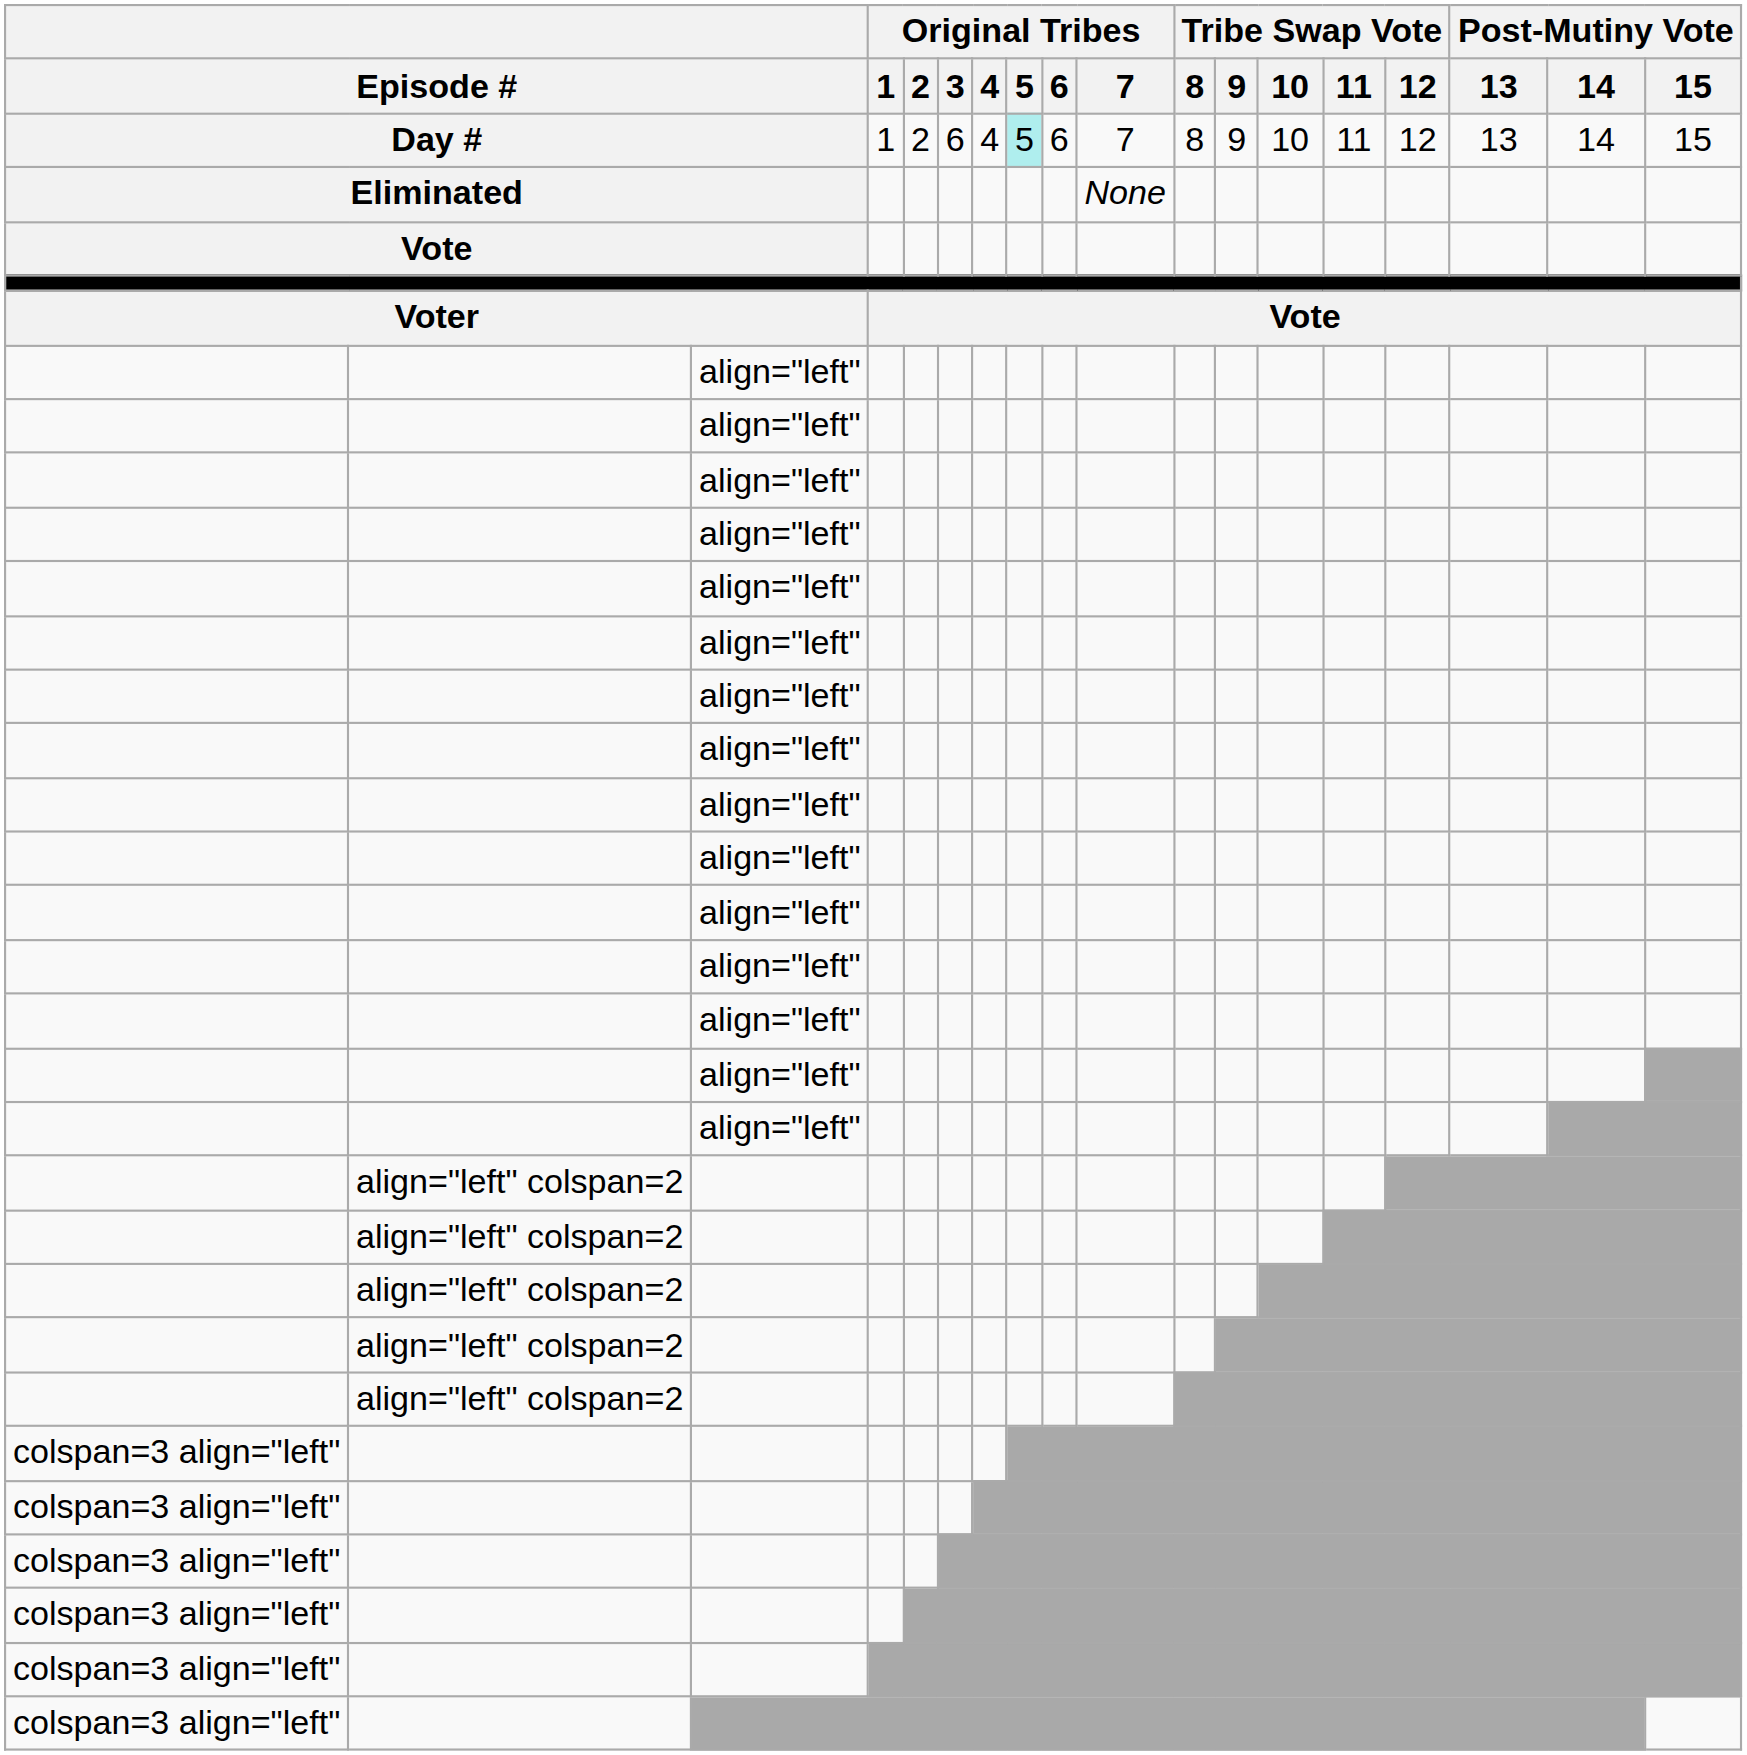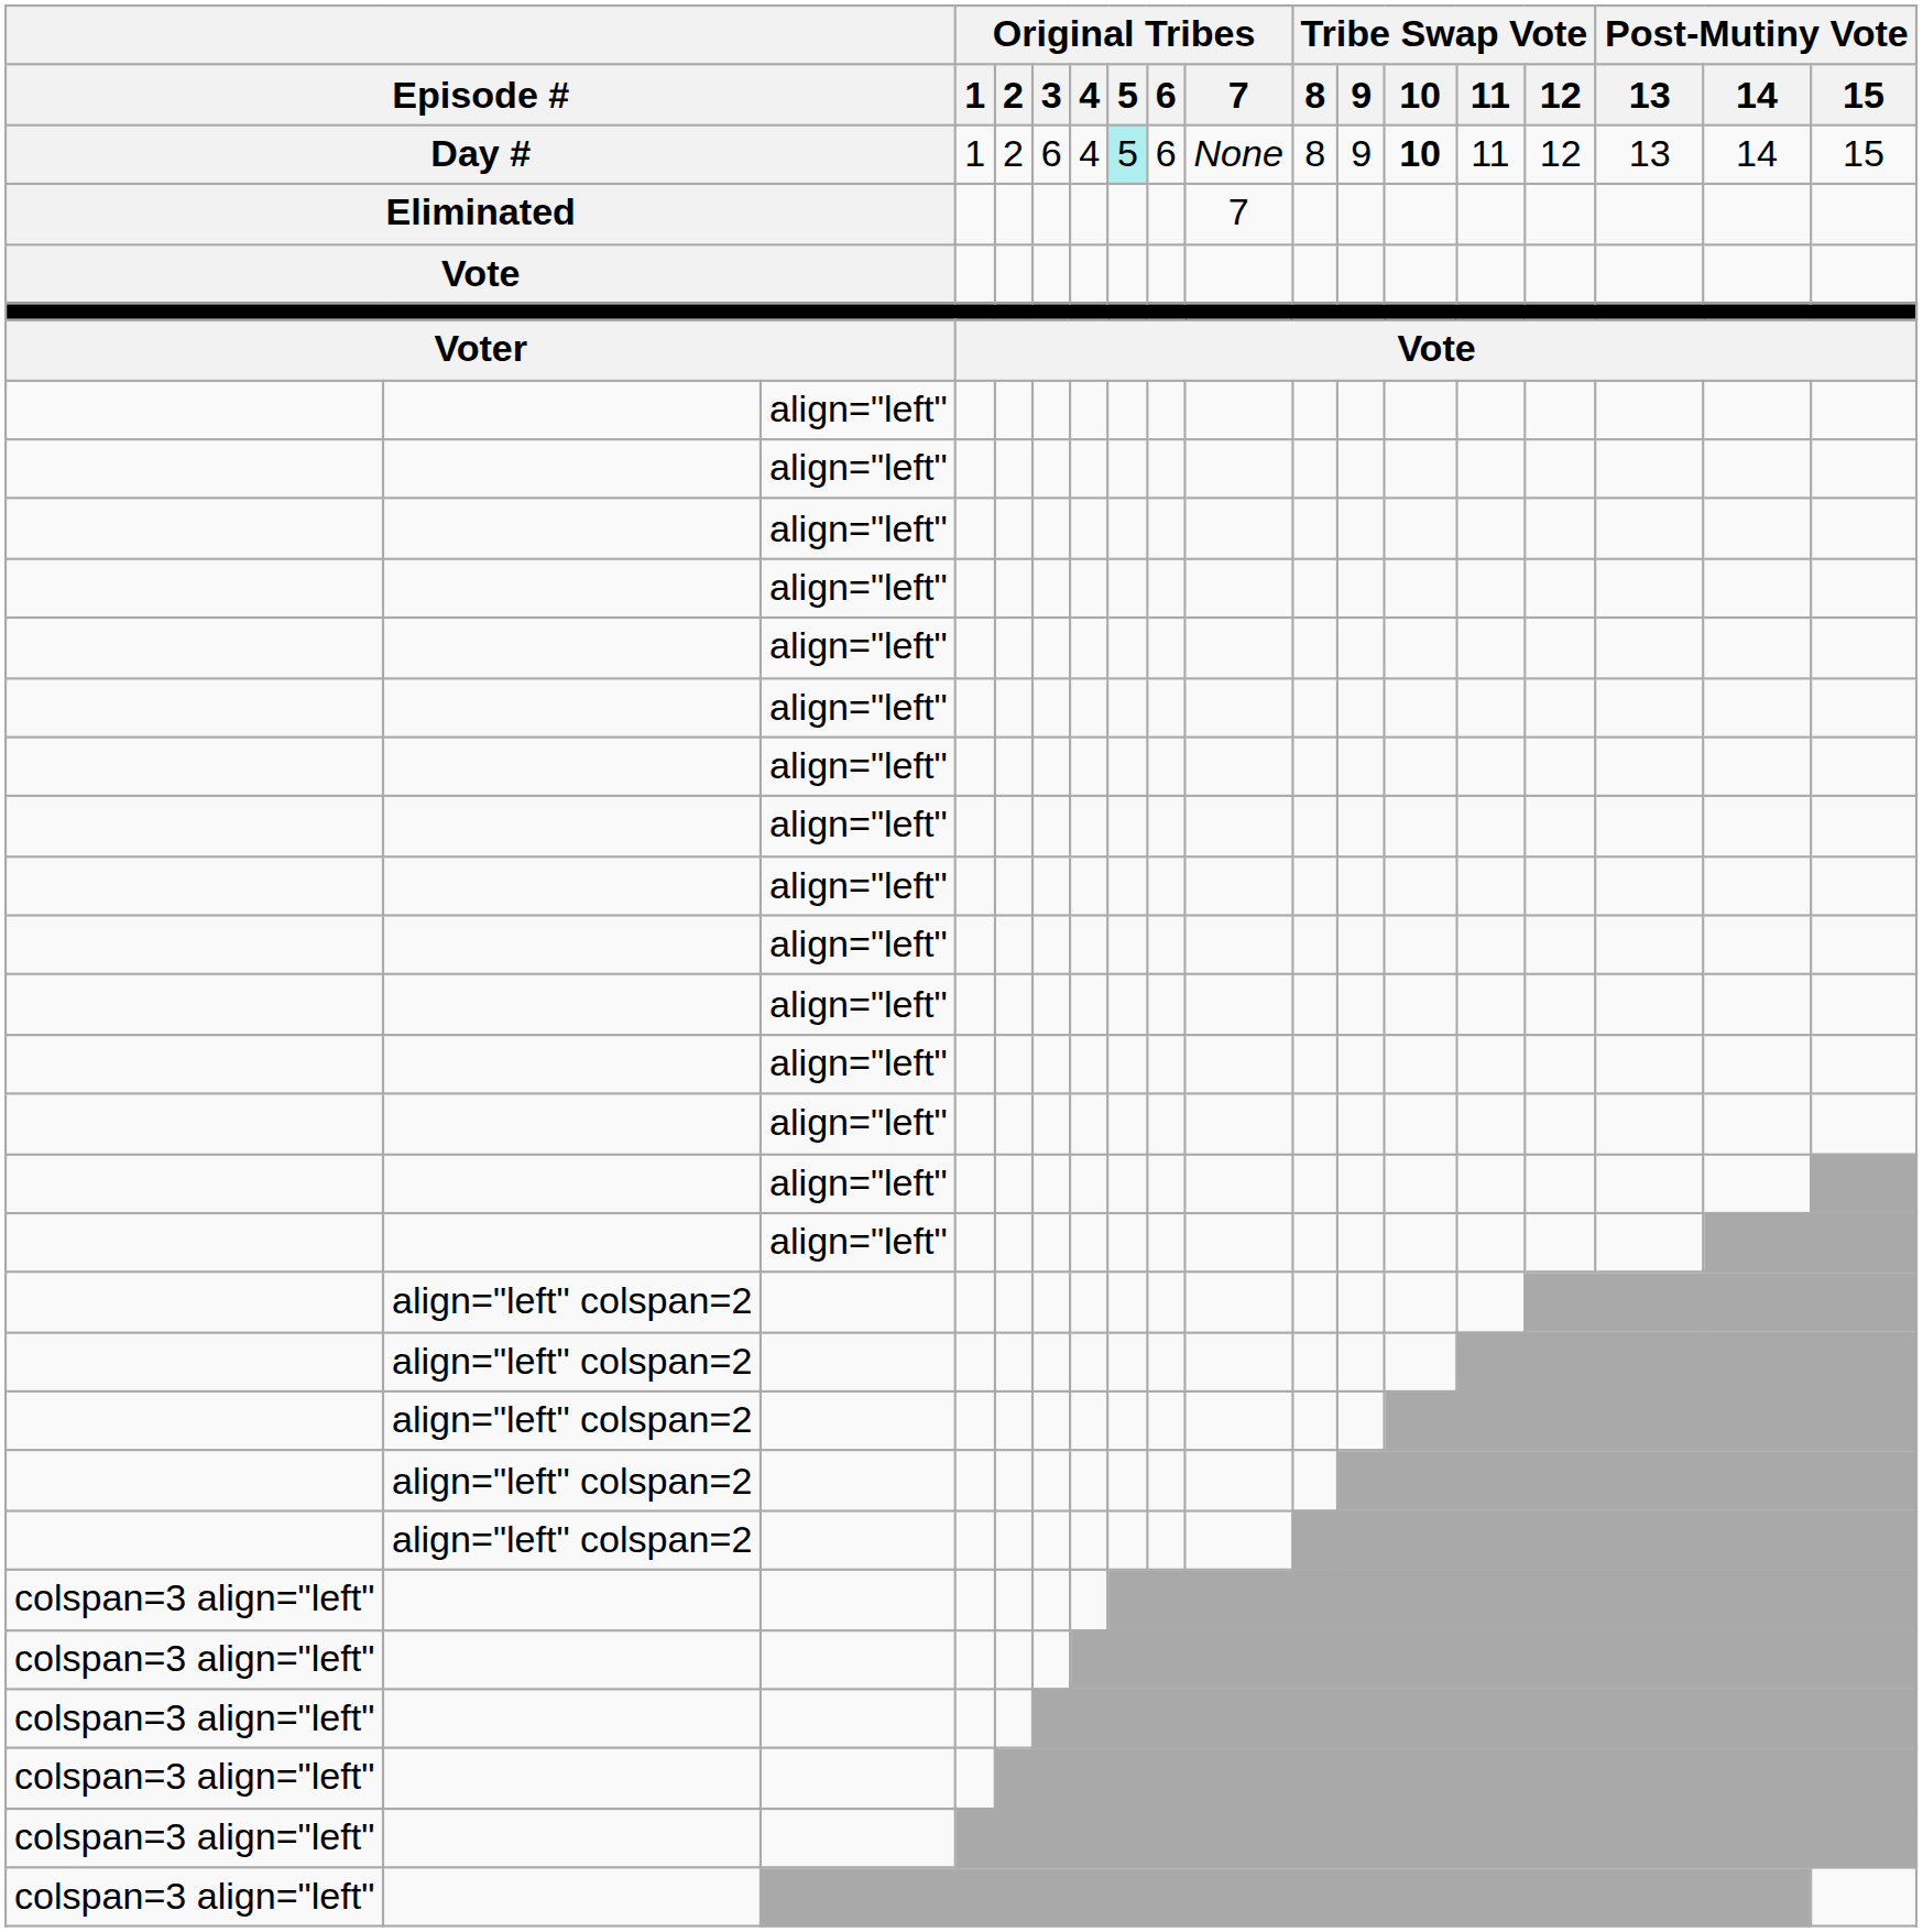Day # | Original Tribes / 7: 7 -> None
Day # | Tribe Swap Vote / 10: normal -> bold
Eliminated | Original Tribes / 7: None -> 7
